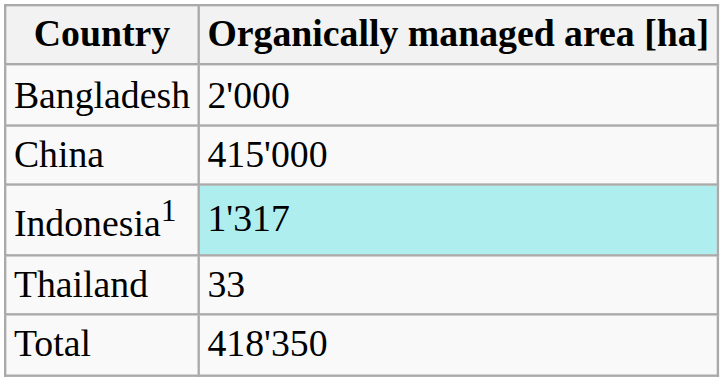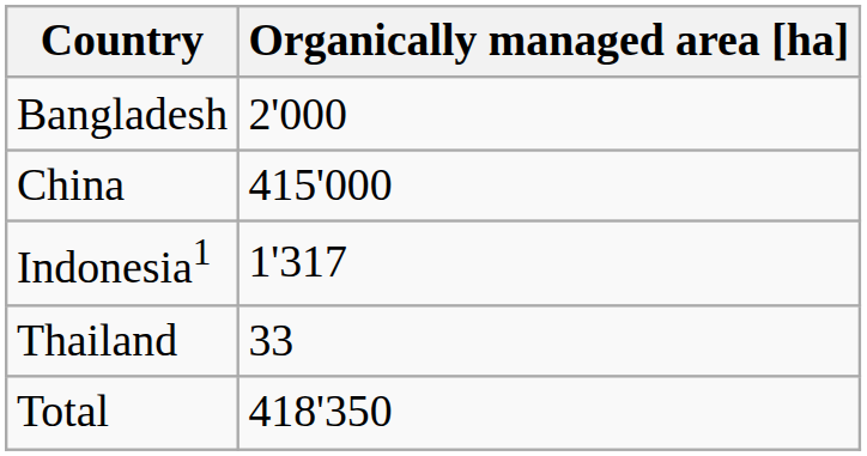Indonesia1 | Organically managed area [ha]: paleturquoise background -> no background
